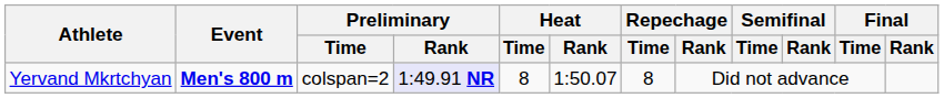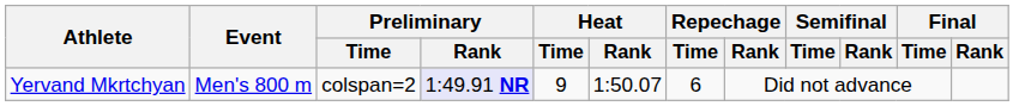Yervand Mkrtchyan | Event: bold -> normal
Yervand Mkrtchyan | Heat / Time: 8 -> 9
Yervand Mkrtchyan | Repechage / Time: 8 -> 6
